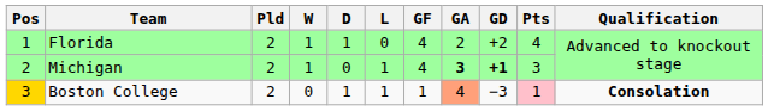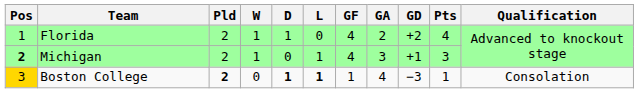Michigan | Pos: normal -> bold
Michigan | GA: bold -> normal
Michigan | GD: bold -> normal
Boston College | Pld: normal -> bold
Boston College | D: normal -> bold
Boston College | L: normal -> bold
Boston College | GA: lightsalmon background -> no background
Boston College | Pts: pink background -> no background
Boston College | Qualification: bold -> normal
